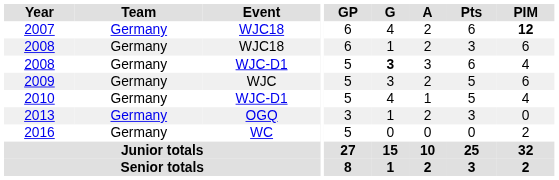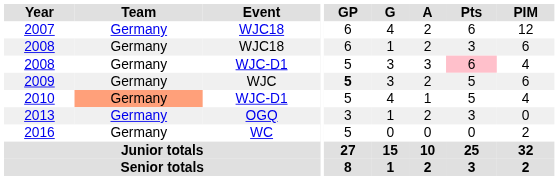2007 | PIM: bold -> normal
2008 / WJC-D1 | G: bold -> normal
2008 / WJC-D1 | Pts: no background -> pink background
2009 | GP: normal -> bold
2010 | Team: no background -> lightsalmon background
